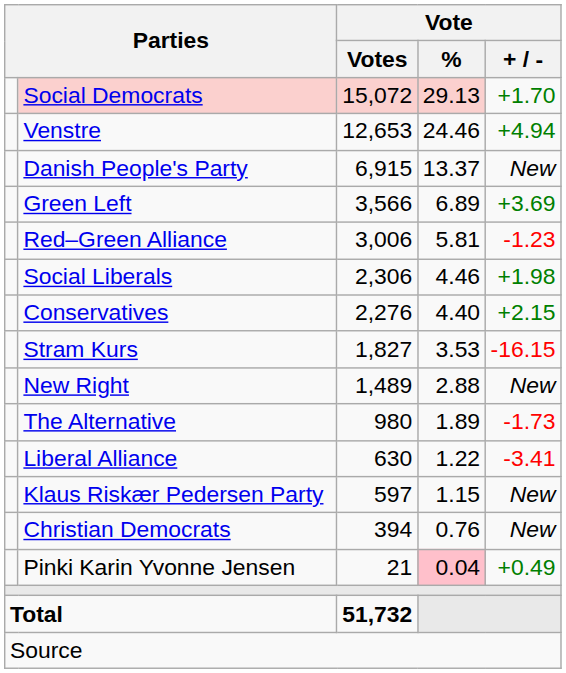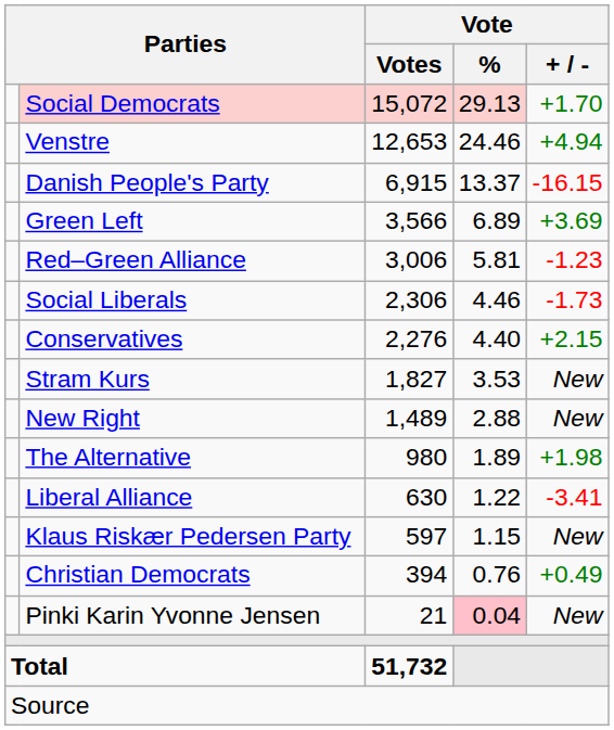Danish People's Party | Vote / + / -: New -> -16.15
Social Liberals | Vote / + / -: +1.98 -> -1.73
Stram Kurs | Vote / + / -: -16.15 -> New
The Alternative | Vote / + / -: -1.73 -> +1.98
Christian Democrats | Vote / + / -: New -> +0.49
Pinki Karin Yvonne Jensen | Vote / + / -: +0.49 -> New
